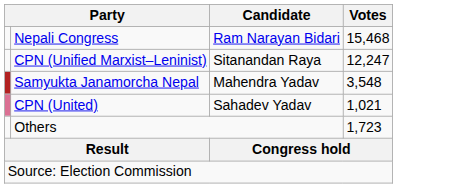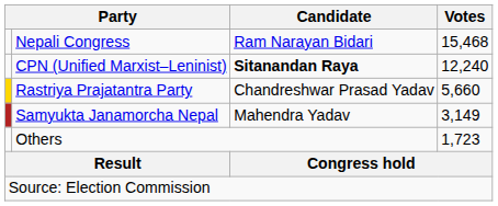CPN (Unified Marxist–Leninist) | Candidate: normal -> bold
CPN (Unified Marxist–Leninist) | Votes: 12,247 -> 12,240
+ row: Rastriya Prajatantra Party | Chandreshwar Prasad Yadav | 5,660
Samyukta Janamorcha Nepal | Votes: 3,548 -> 3,149
- row: CPN (United) | Sahadev Yadav | 1,021
